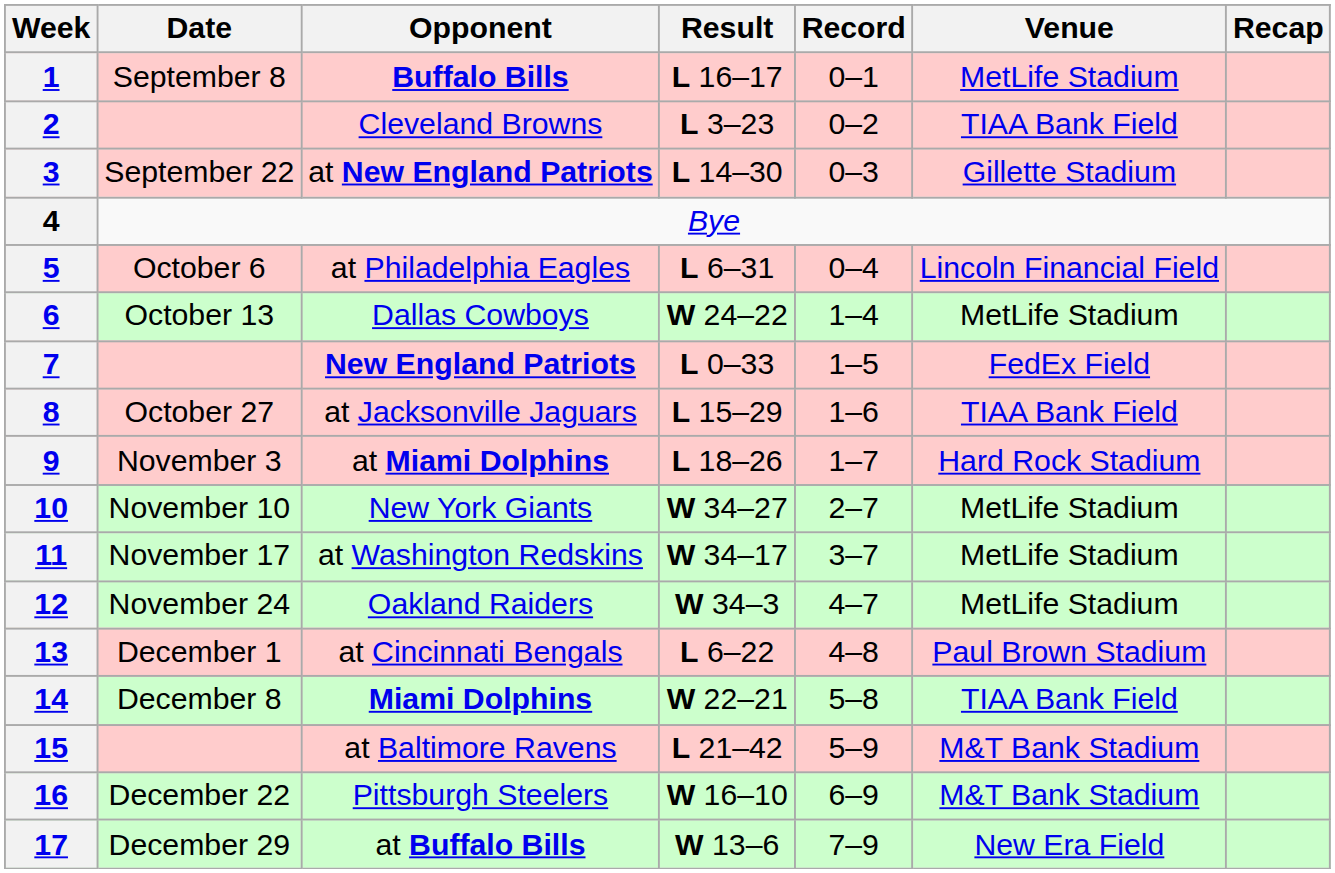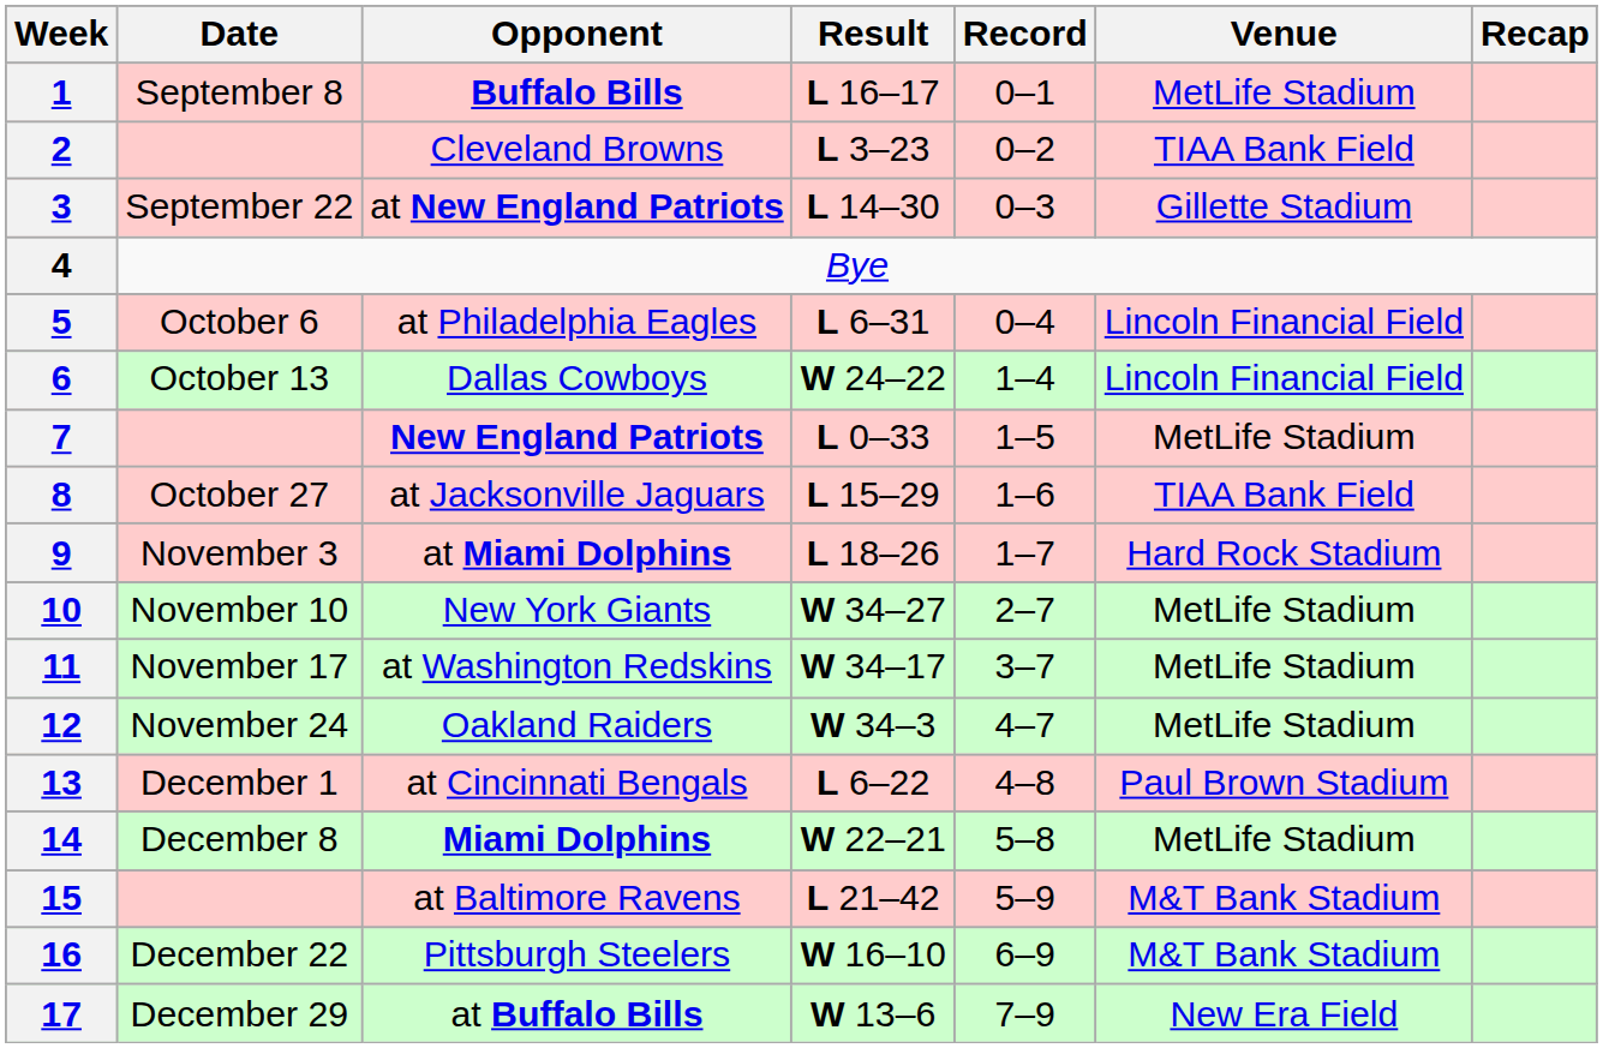6 | Venue: MetLife Stadium -> Lincoln Financial Field
7 | Venue: FedEx Field -> MetLife Stadium
14 | Venue: TIAA Bank Field -> MetLife Stadium
